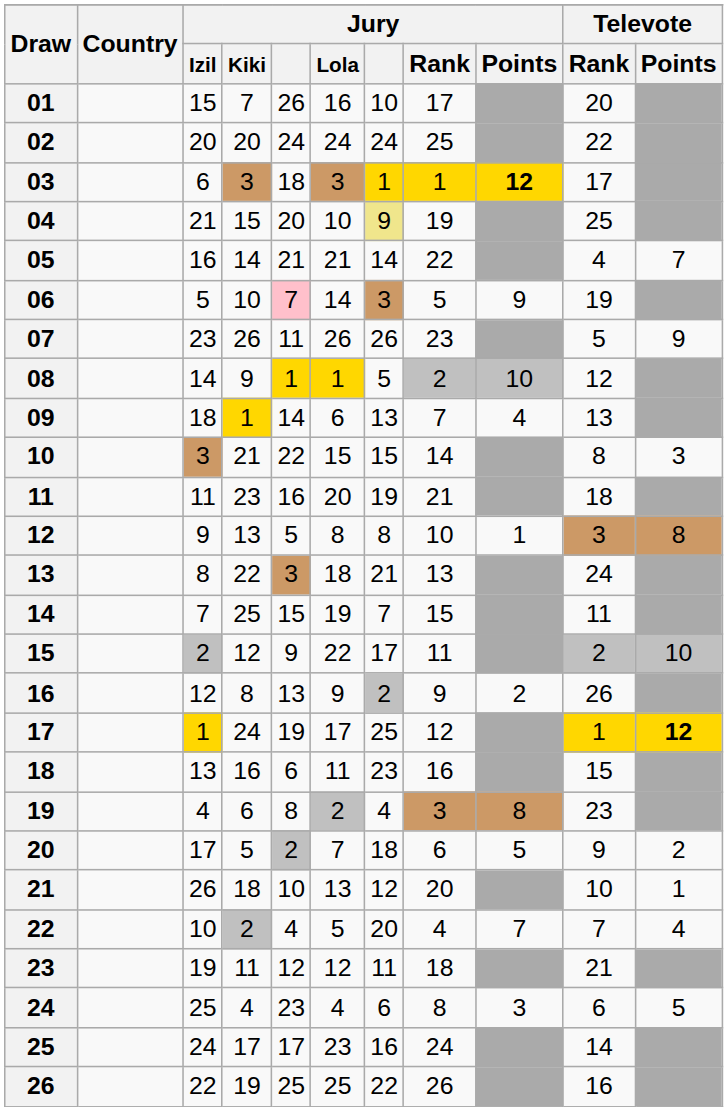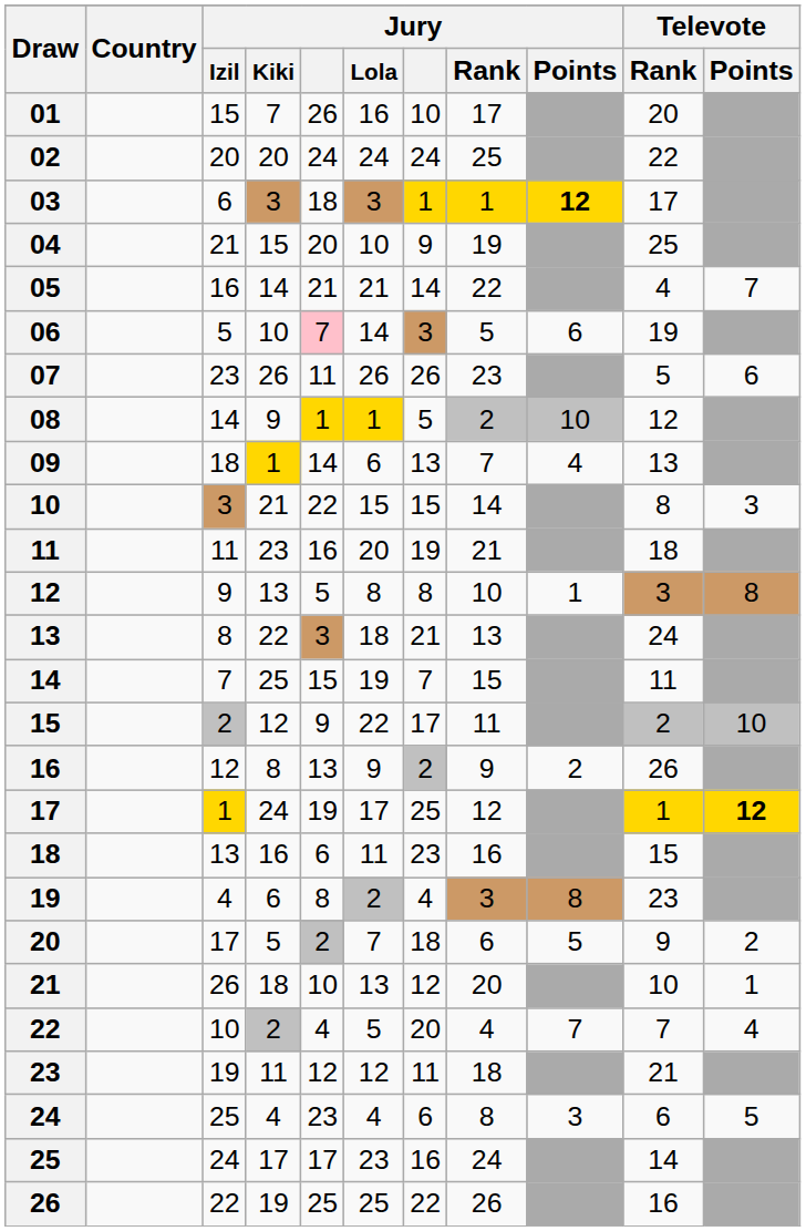04 | column 7: khaki background -> no background
06 | Jury / Points: 9 -> 6
07 | Televote / Points: 9 -> 6
